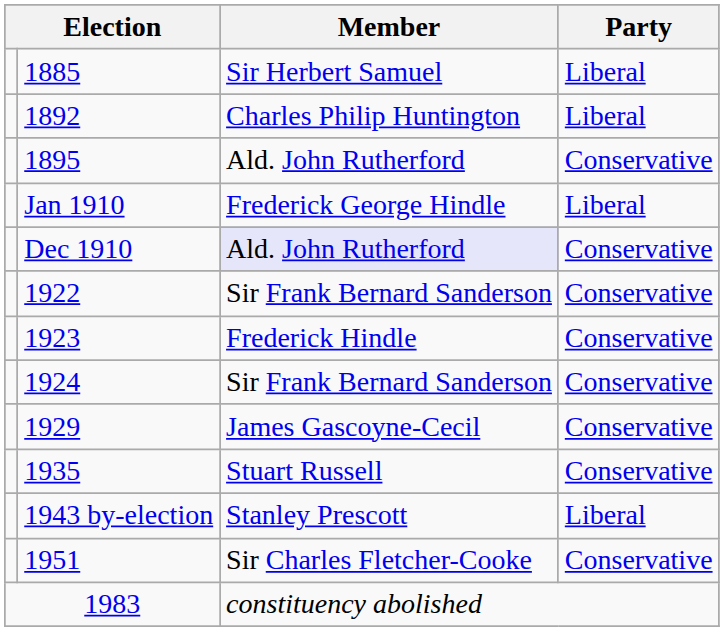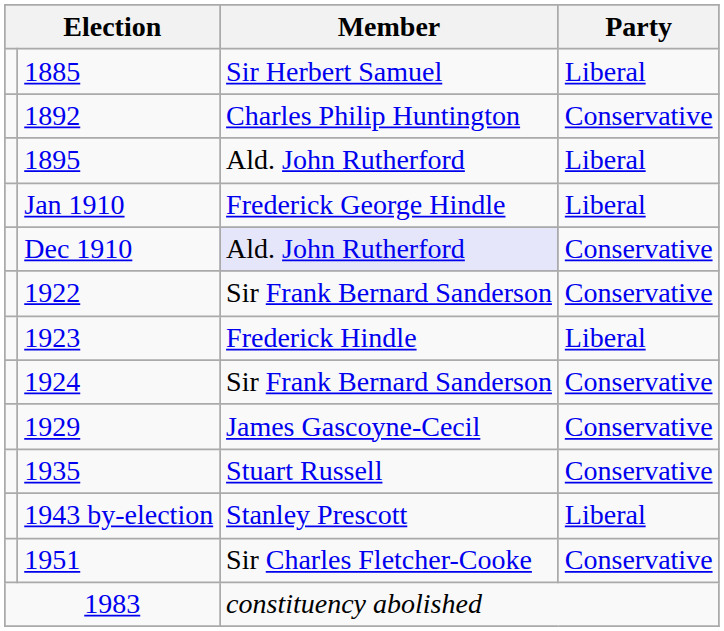1892 | Party: Liberal -> Conservative
1895 | Party: Conservative -> Liberal
1923 | Party: Conservative -> Liberal
